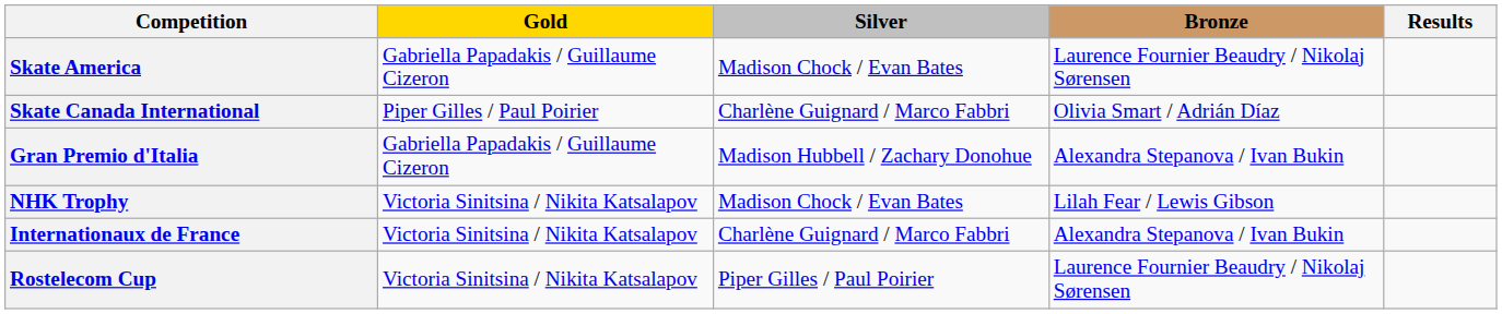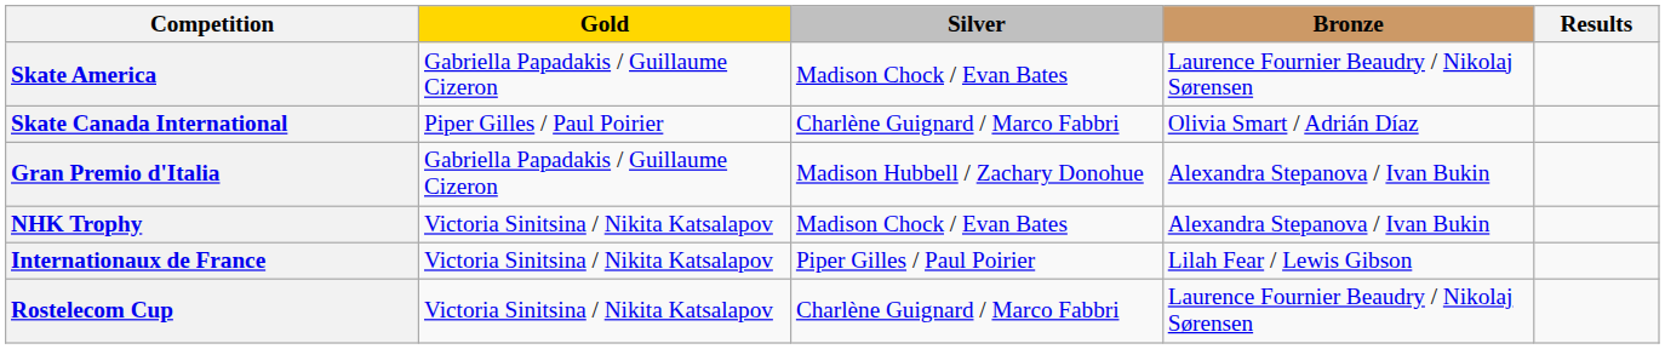NHK Trophy | Bronze: Lilah Fear / Lewis Gibson -> Alexandra Stepanova / Ivan Bukin
Internationaux de France | Silver: Charlène Guignard / Marco Fabbri -> Piper Gilles / Paul Poirier
Internationaux de France | Bronze: Alexandra Stepanova / Ivan Bukin -> Lilah Fear / Lewis Gibson
Rostelecom Cup | Silver: Piper Gilles / Paul Poirier -> Charlène Guignard / Marco Fabbri
